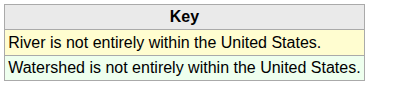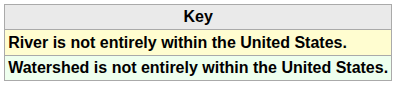River is not entirely within the United States. | column 1: normal -> bold
Watershed is not entirely within the United States. | column 1: normal -> bold
